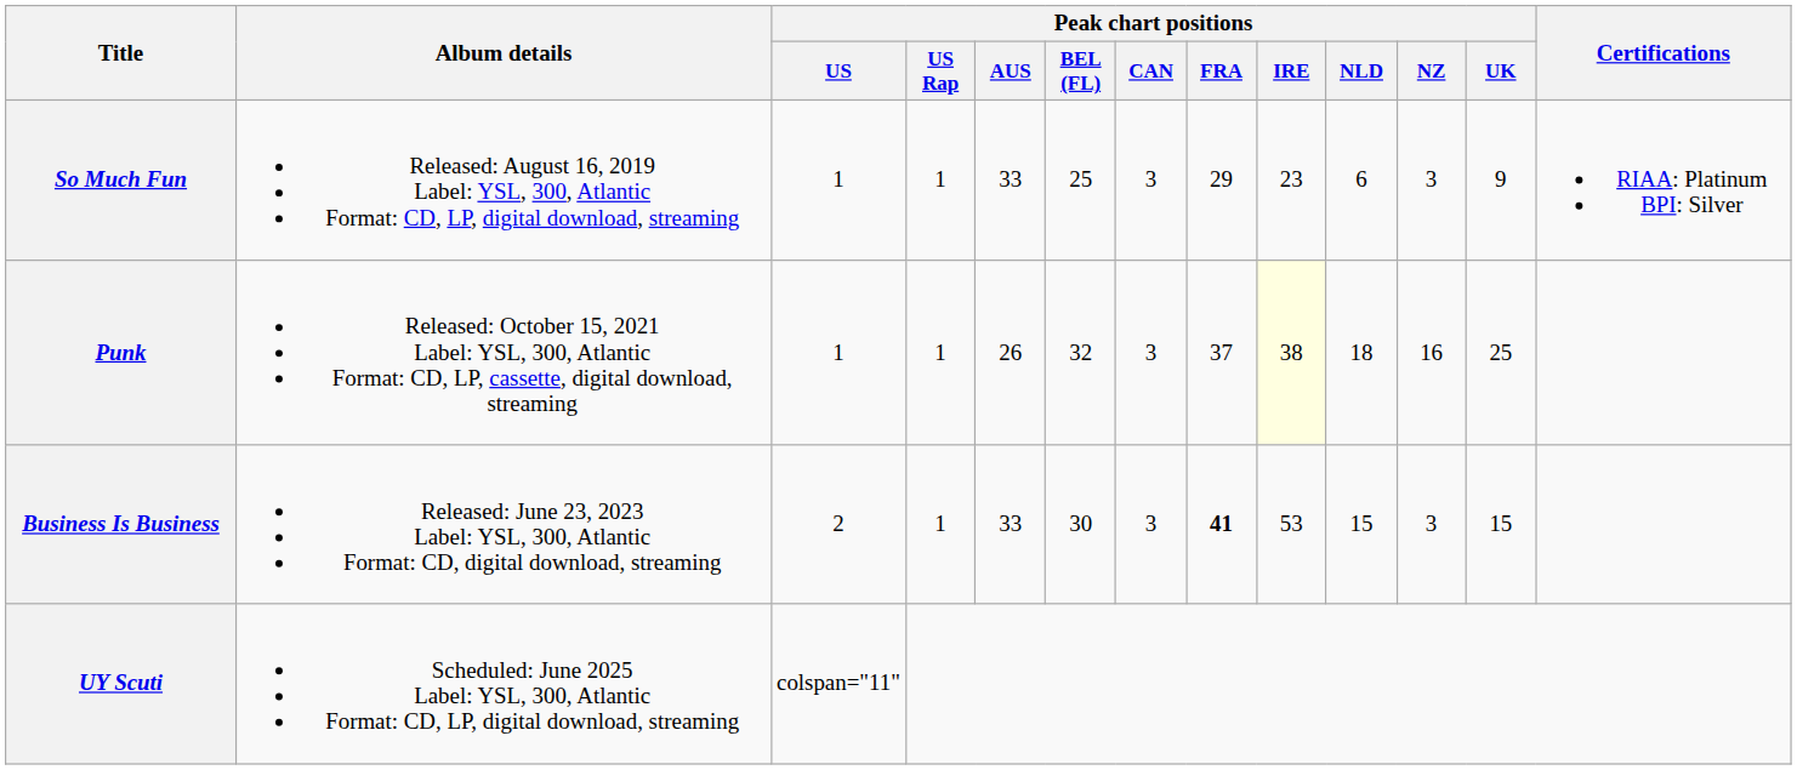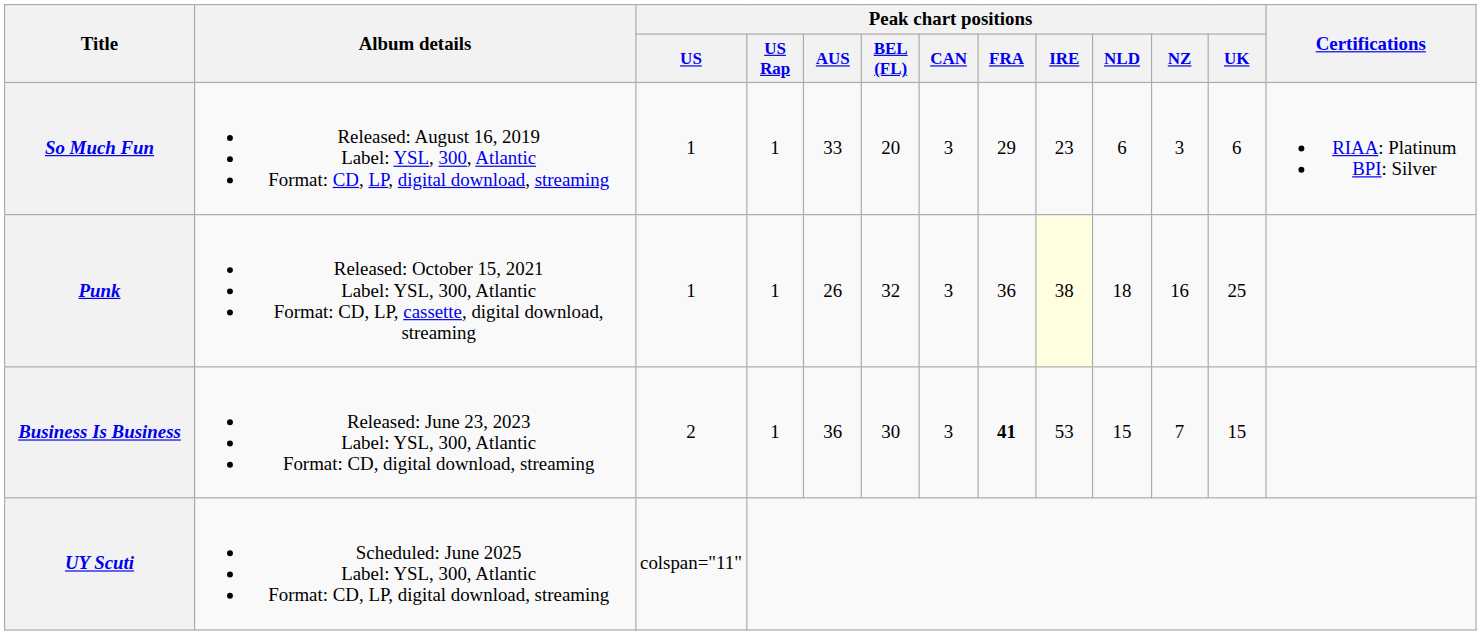So Much Fun | Peak chart positions / BEL (FL): 25 -> 20
So Much Fun | Peak chart positions / UK: 9 -> 6
Punk | Peak chart positions / FRA: 37 -> 36
Business Is Business | Peak chart positions / AUS: 33 -> 36
Business Is Business | Peak chart positions / NZ: 3 -> 7
